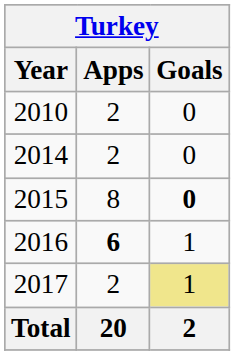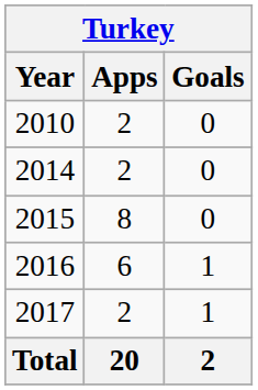2015 | Goals: bold -> normal
2016 | Apps: bold -> normal
2017 | Goals: khaki background -> no background
